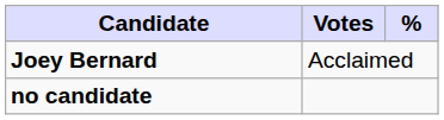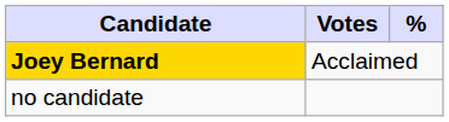Joey Bernard | Candidate: no background -> gold background
no candidate | Candidate: bold -> normal
